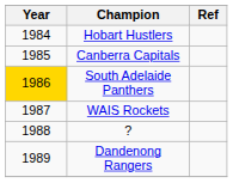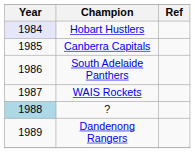Hobart Hustlers | Year: no background -> lavender background
South Adelaide Panthers | Year: gold background -> no background
? | Year: no background -> lightblue background
